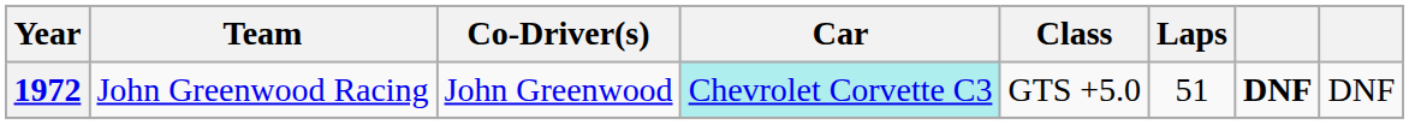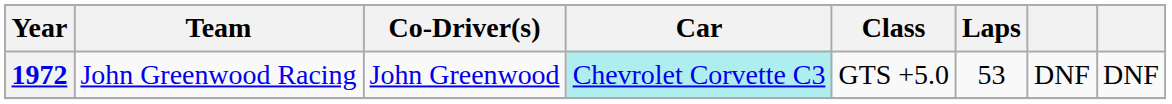1972 | Laps: 51 -> 53
1972 | column 7: bold -> normal
